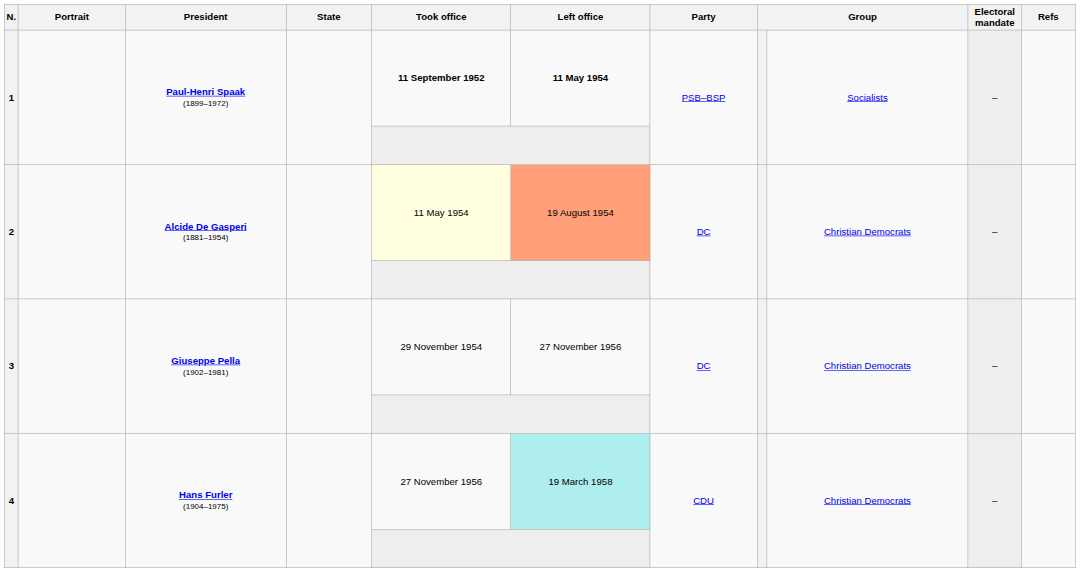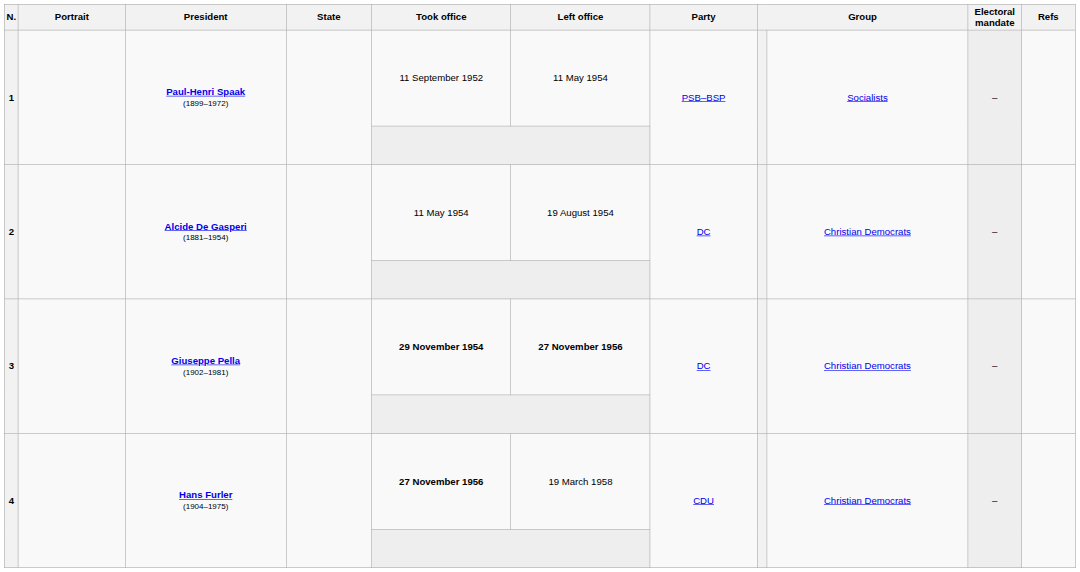row 2 | Took office: bold -> normal
row 2 | Left office: bold -> normal
row 4 | Took office: lightyellow background -> no background
row 4 | Left office: lightsalmon background -> no background
row 6 | Took office: normal -> bold
row 6 | Left office: normal -> bold
row 8 | Took office: normal -> bold
row 8 | Left office: paleturquoise background -> no background
